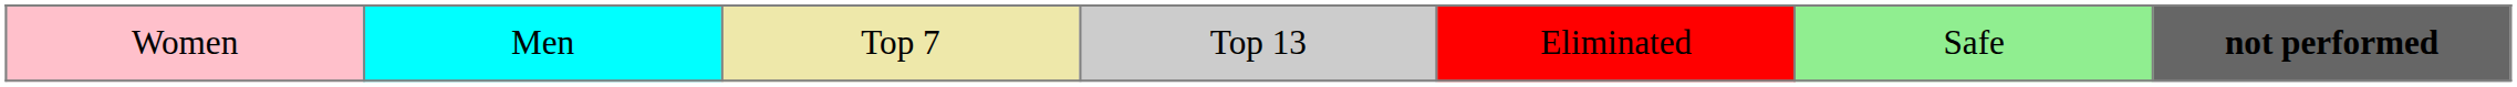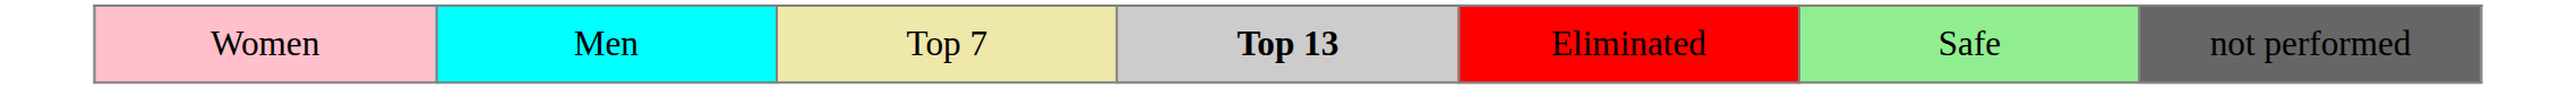Women | column 4: normal -> bold
Women | column 7: bold -> normal
